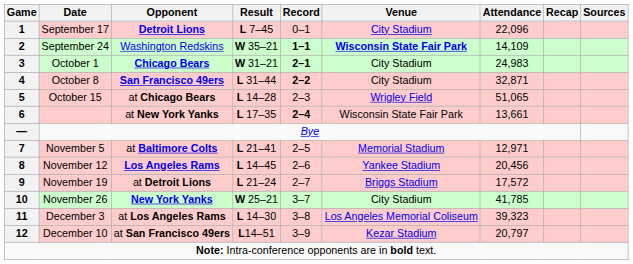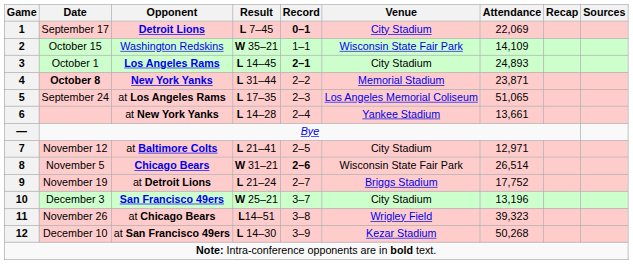1 | Record: normal -> bold
1 | Attendance: 22,096 -> 22,069
2 | Date: September 24 -> October 15
2 | Record: bold -> normal
2 | Venue: bold -> normal
3 | Opponent: Chicago Bears -> Los Angeles Rams
3 | Result: W 31–21 -> L 14–45
3 | Attendance: 24,983 -> 24,893
4 | Date: normal -> bold
4 | Opponent: San Francisco 49ers -> New York Yanks
4 | Record: bold -> normal
4 | Venue: City Stadium -> Memorial Stadium
4 | Attendance: 32,871 -> 23,871
5 | Date: October 15 -> September 24
5 | Opponent: at Chicago Bears -> at Los Angeles Rams
5 | Result: L 14–28 -> L 17–35
5 | Venue: Wrigley Field -> Los Angeles Memorial Coliseum
6 | Result: L 17–35 -> L 14–28
6 | Record: bold -> normal
6 | Venue: Wisconsin State Fair Park -> Yankee Stadium
7 | Date: November 5 -> November 12
7 | Venue: Memorial Stadium -> City Stadium
8 | Date: November 12 -> November 5
8 | Opponent: Los Angeles Rams -> Chicago Bears
8 | Result: L 14–45 -> W 31–21
8 | Record: normal -> bold
8 | Venue: Yankee Stadium -> Wisconsin State Fair Park
8 | Attendance: 20,456 -> 26,514
9 | Attendance: 17,572 -> 17,752
10 | Date: November 26 -> December 3
10 | Opponent: New York Yanks -> San Francisco 49ers
10 | Attendance: 41,785 -> 13,196
11 | Date: December 3 -> November 26
11 | Opponent: at Los Angeles Rams -> at Chicago Bears
11 | Result: L 14–30 -> L14–51
11 | Venue: Los Angeles Memorial Coliseum -> Wrigley Field
12 | Result: L14–51 -> L 14–30
12 | Attendance: 20,797 -> 50,268
